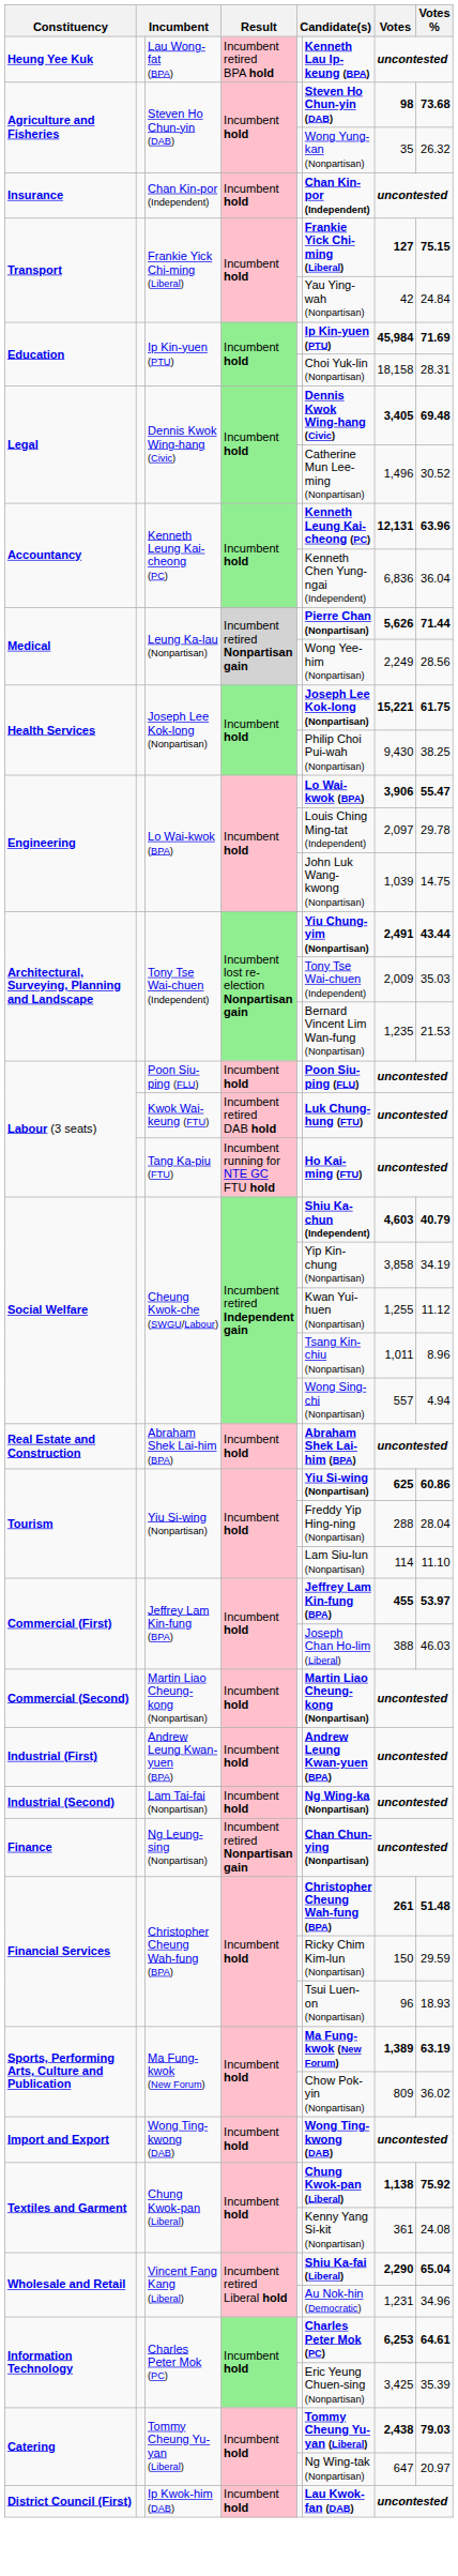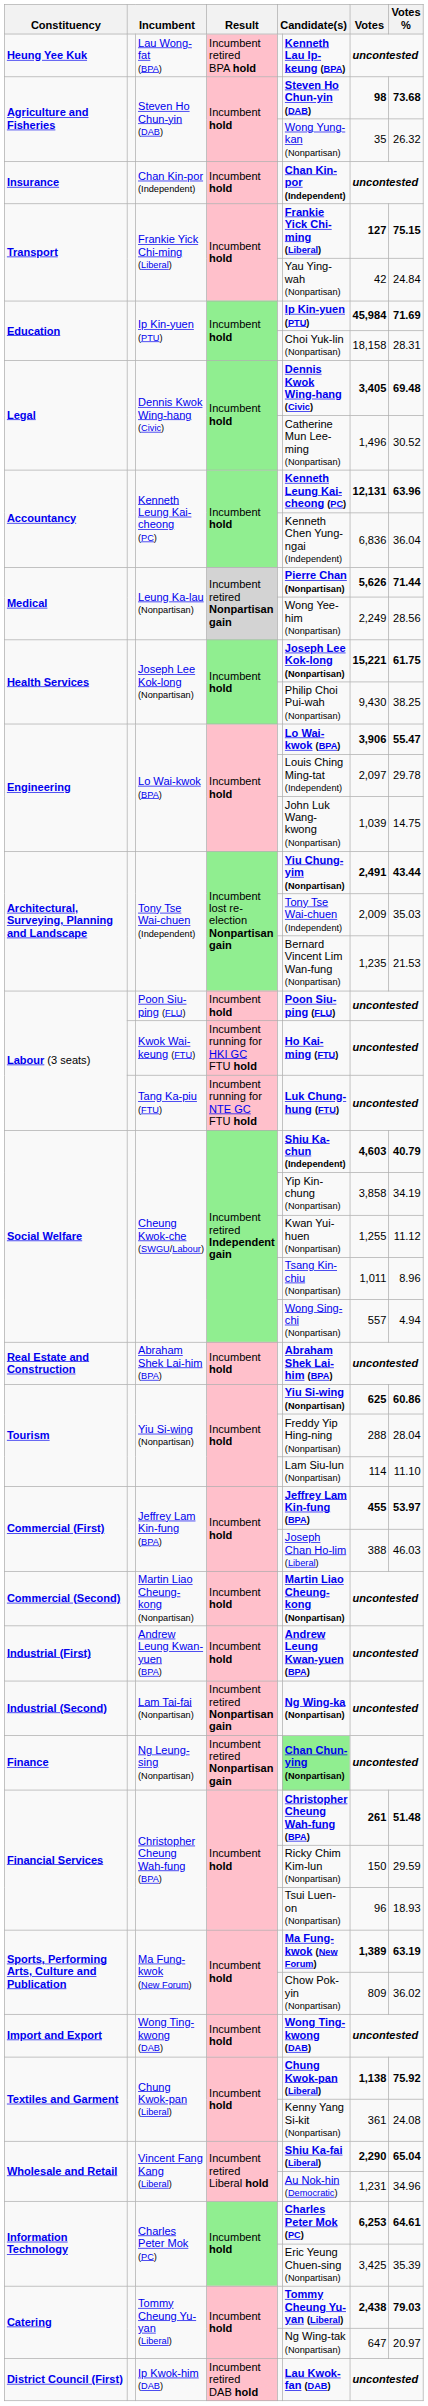Kwok Wai-keung (FTU) | Result: Incumbent retired DAB hold -> Incumbent running for HKI GC FTU hold
Kwok Wai-keung (FTU) | column 6: Luk Chung-hung (FTU) -> Ho Kai-ming (FTU)
Tang Ka-piu (FTU) | column 6: Ho Kai-ming (FTU) -> Luk Chung-hung (FTU)
Lam Tai-fai (Nonpartisan) | Result: Incumbent hold -> Incumbent retired Nonpartisan gain
Ng Leung-sing (Nonpartisan) | column 6: no background -> lightgreen background
Ip Kwok-him (DAB) | Result: Incumbent hold -> Incumbent retired DAB hold
